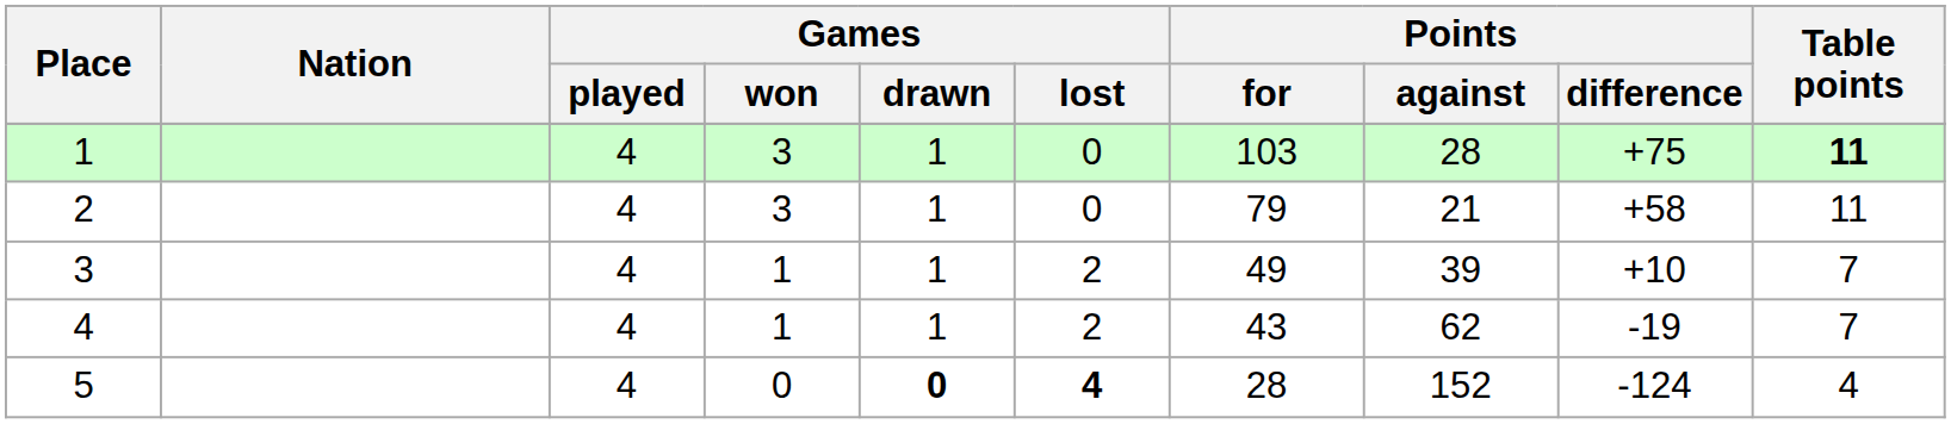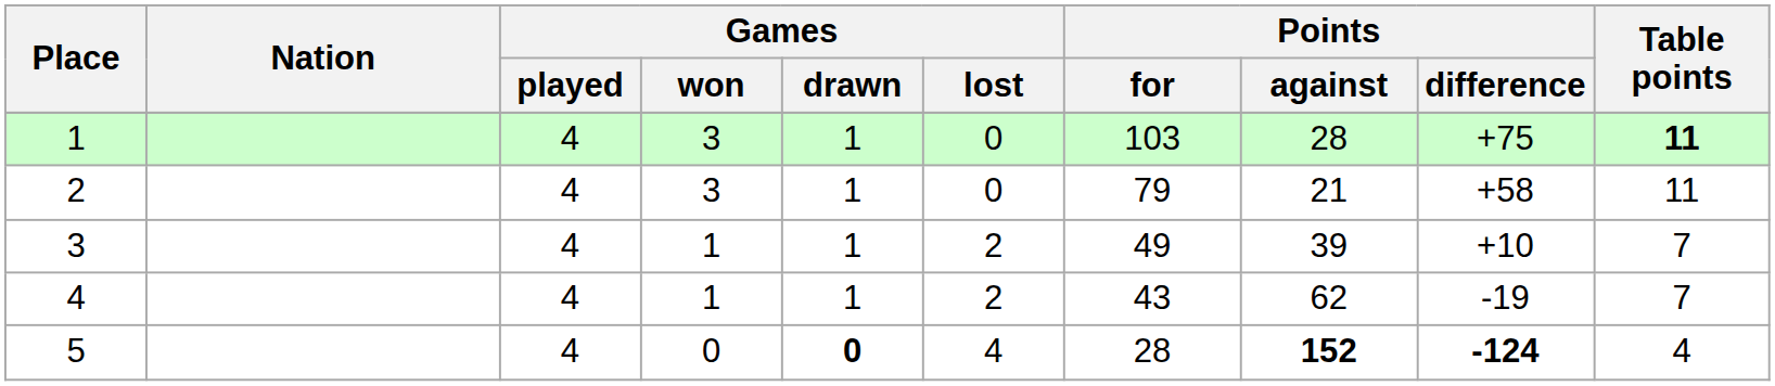5 | Games / lost: bold -> normal
5 | Points / against: normal -> bold
5 | Points / difference: normal -> bold
